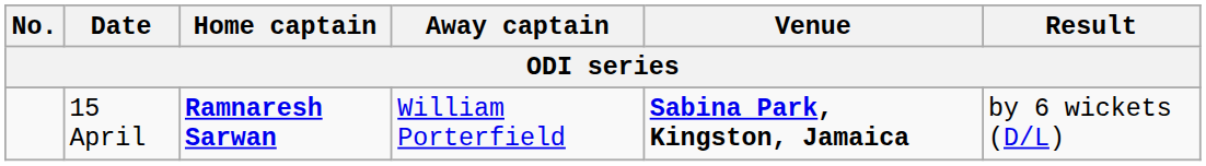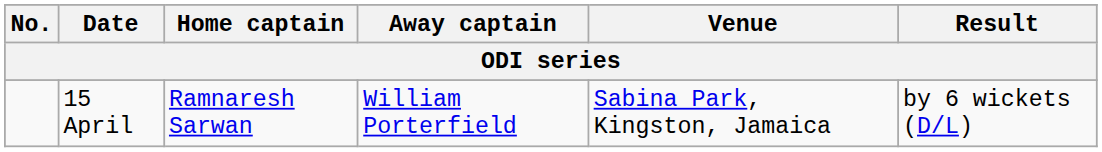15 April | Home captain: bold -> normal
15 April | Venue: bold -> normal
